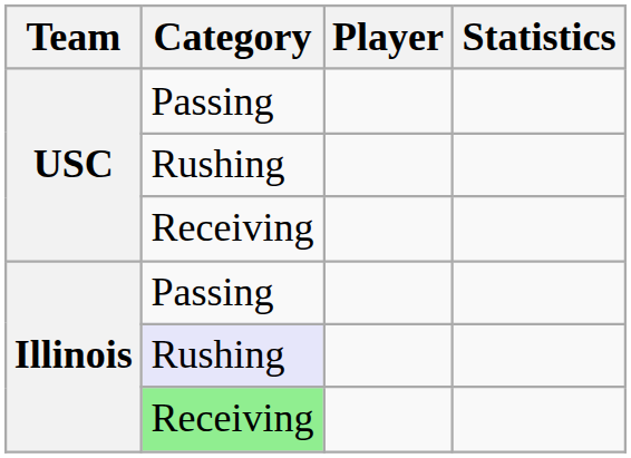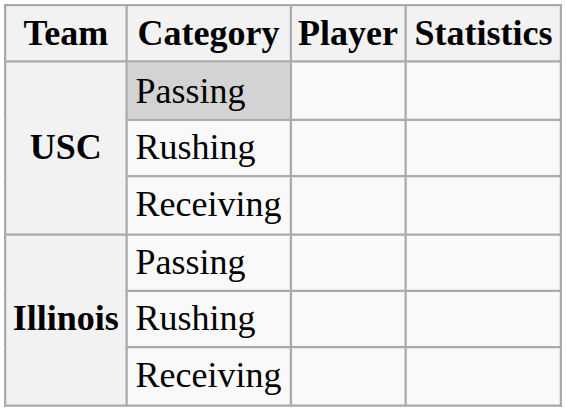USC / Passing | Category: no background -> lightgrey background
Illinois / Rushing | Category: lavender background -> no background
Illinois / Receiving | Category: lightgreen background -> no background
